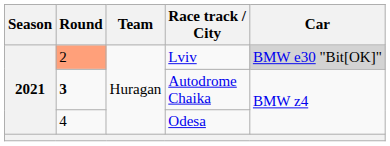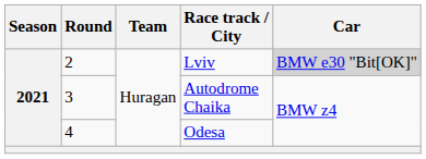Lviv | Round: lightsalmon background -> no background
Autodrome Chaika | Round: bold -> normal
